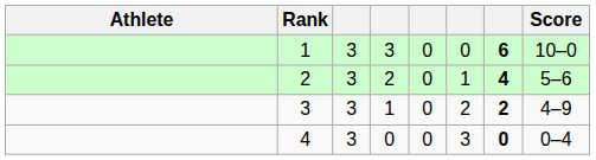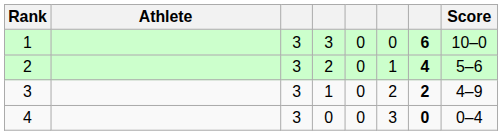columns swapped: Rank <-> Athlete
